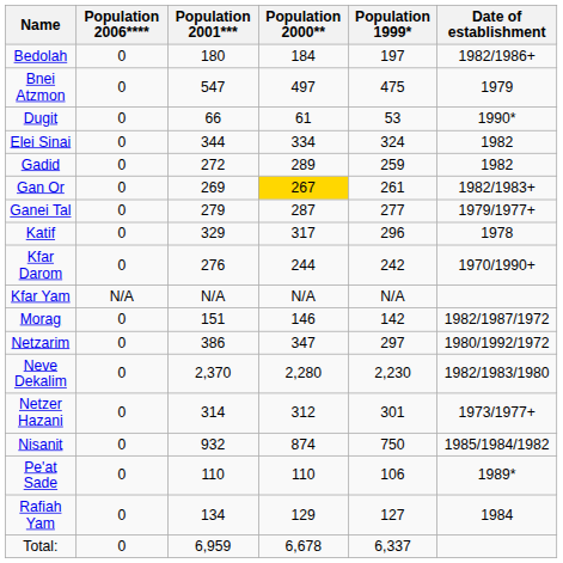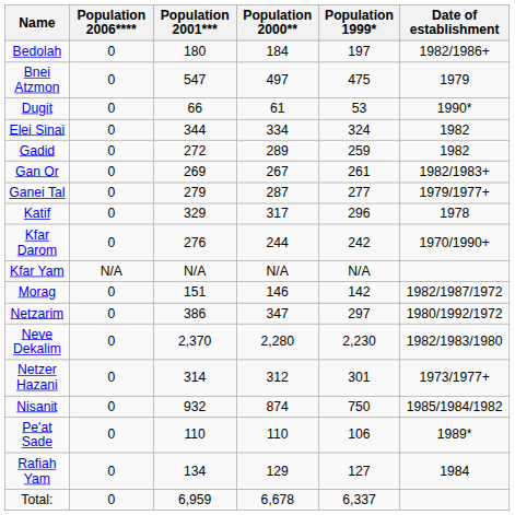Gan Or | Population 2000**: gold background -> no background
